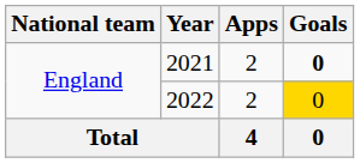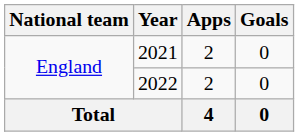2021 | Goals: bold -> normal
2022 | Goals: gold background -> no background
